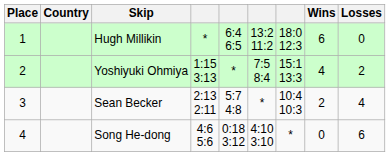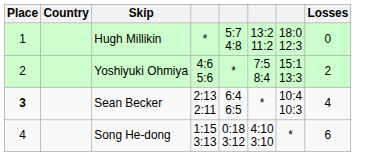- column: Wins | 6 | 4 | 2 | 0
Hugh Millikin | column 5: 6:4 6:5 -> 5:7 4:8
Yoshiyuki Ohmiya | column 4: 1:15 3:13 -> 4:6 5:6
Sean Becker | Place: normal -> bold
Sean Becker | column 5: 5:7 4:8 -> 6:4 6:5
Song He-dong | column 4: 4:6 5:6 -> 1:15 3:13
